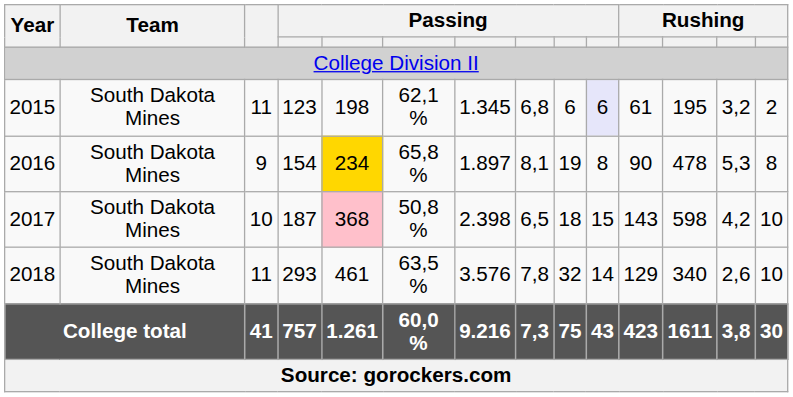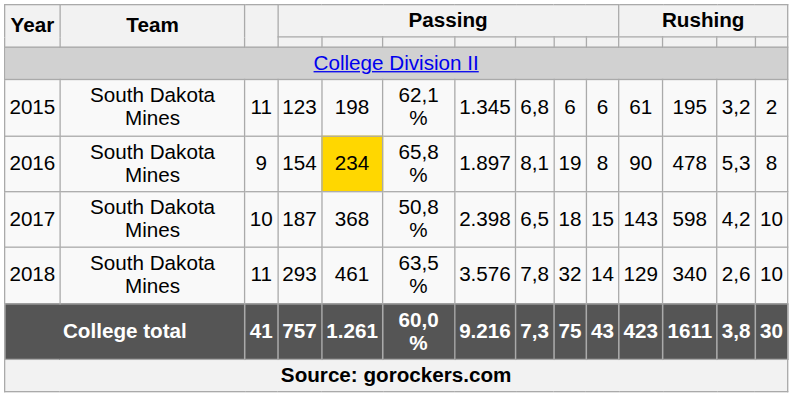2015 | column 10: lavender background -> no background
2017 | column 5: pink background -> no background
